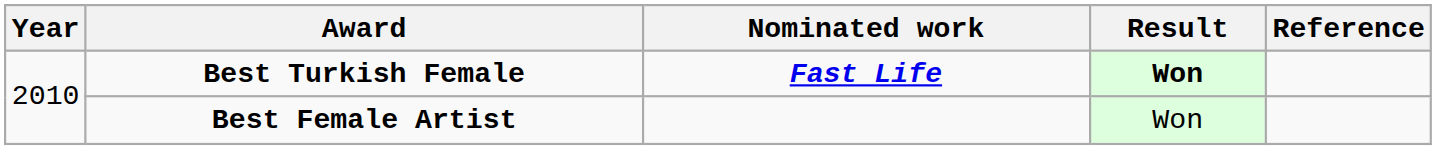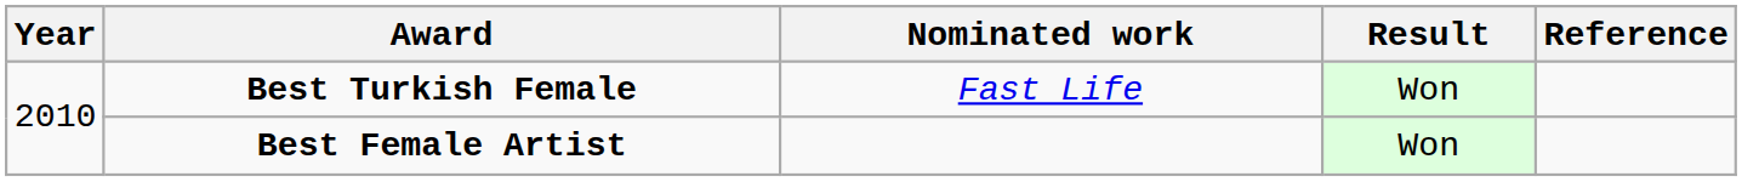Best Turkish Female | Nominated work: bold -> normal
Best Turkish Female | Result: bold -> normal
